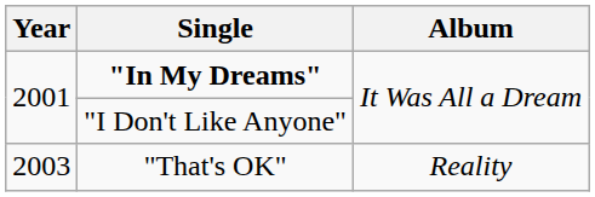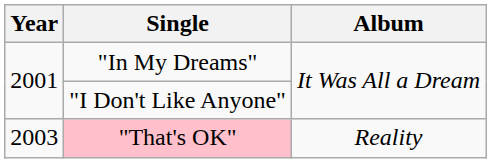"In My Dreams" | Single: bold -> normal
"That's OK" | Single: no background -> pink background
